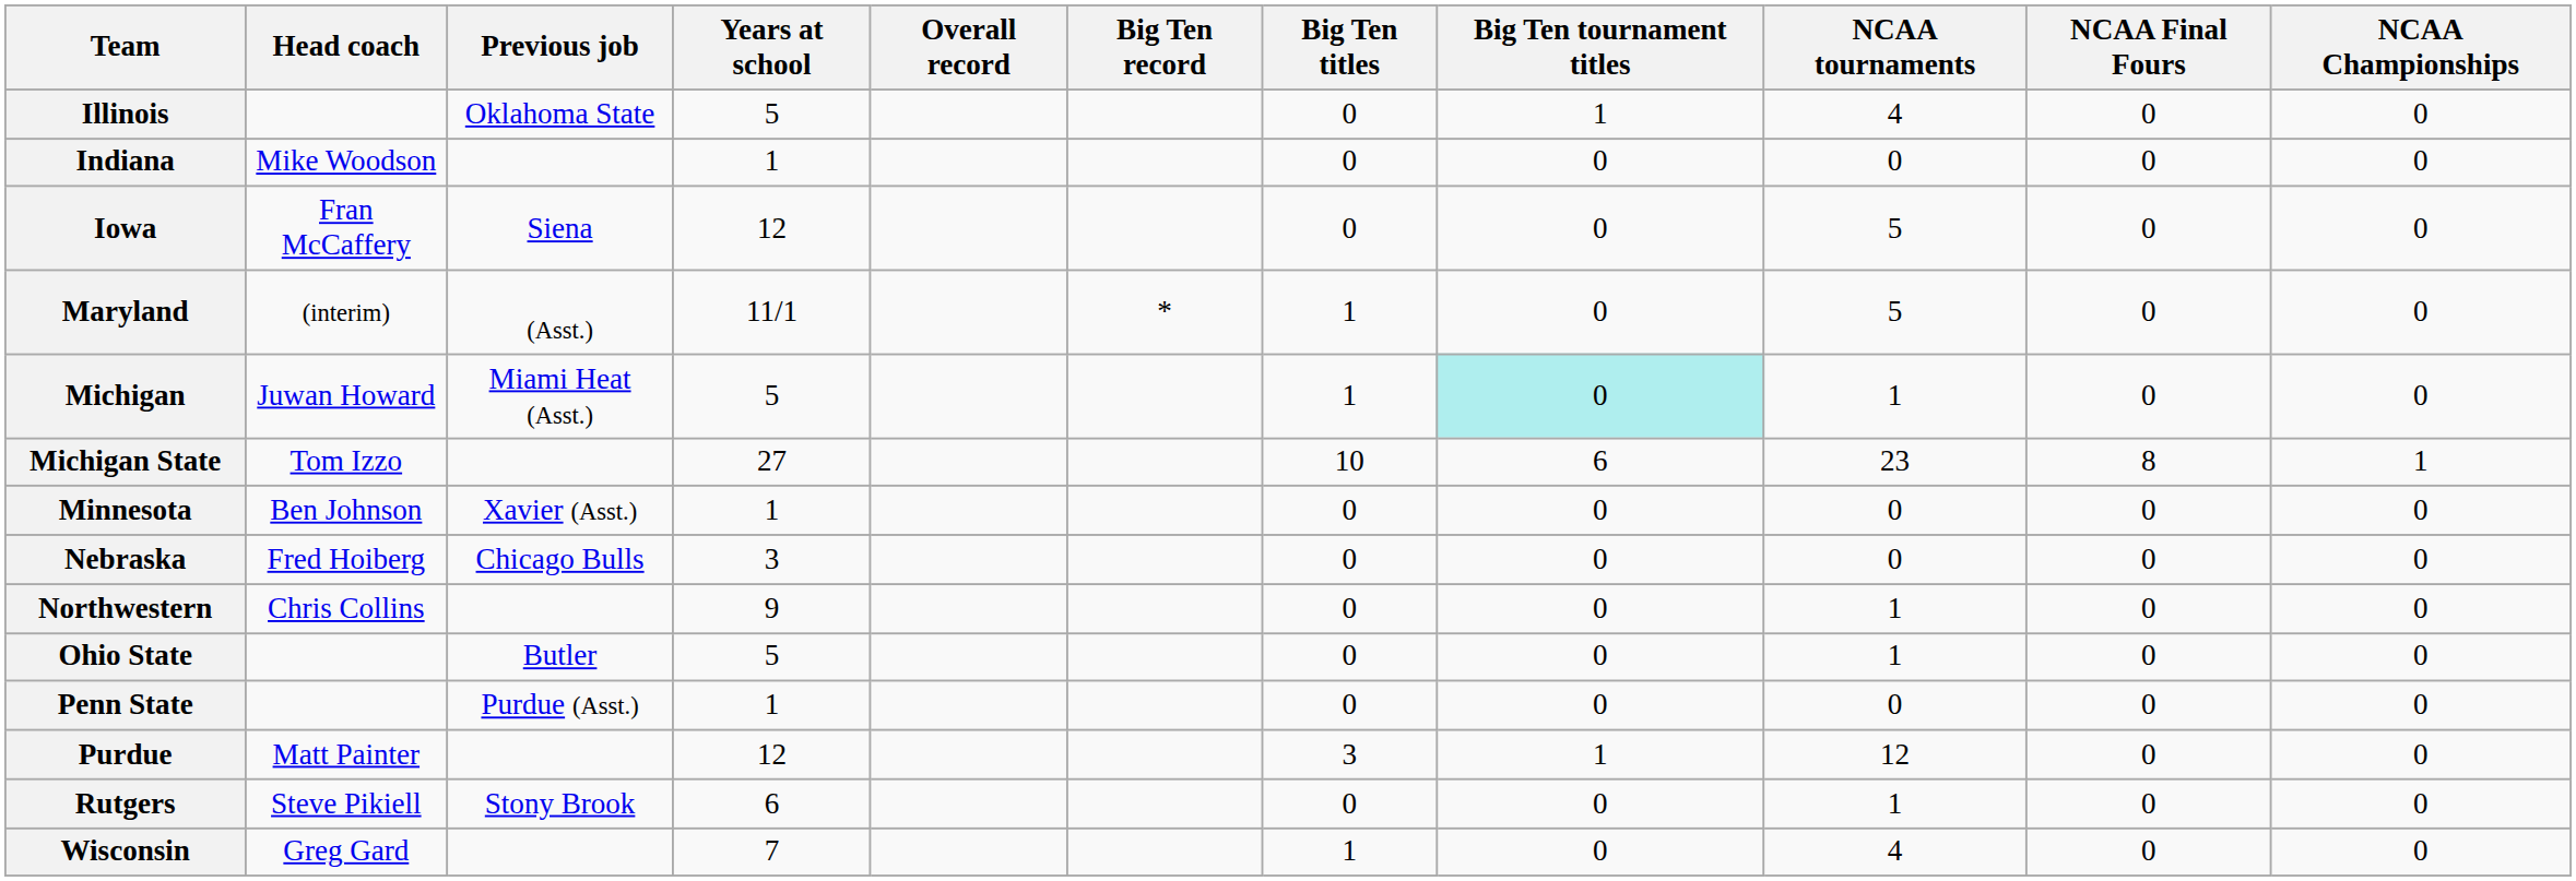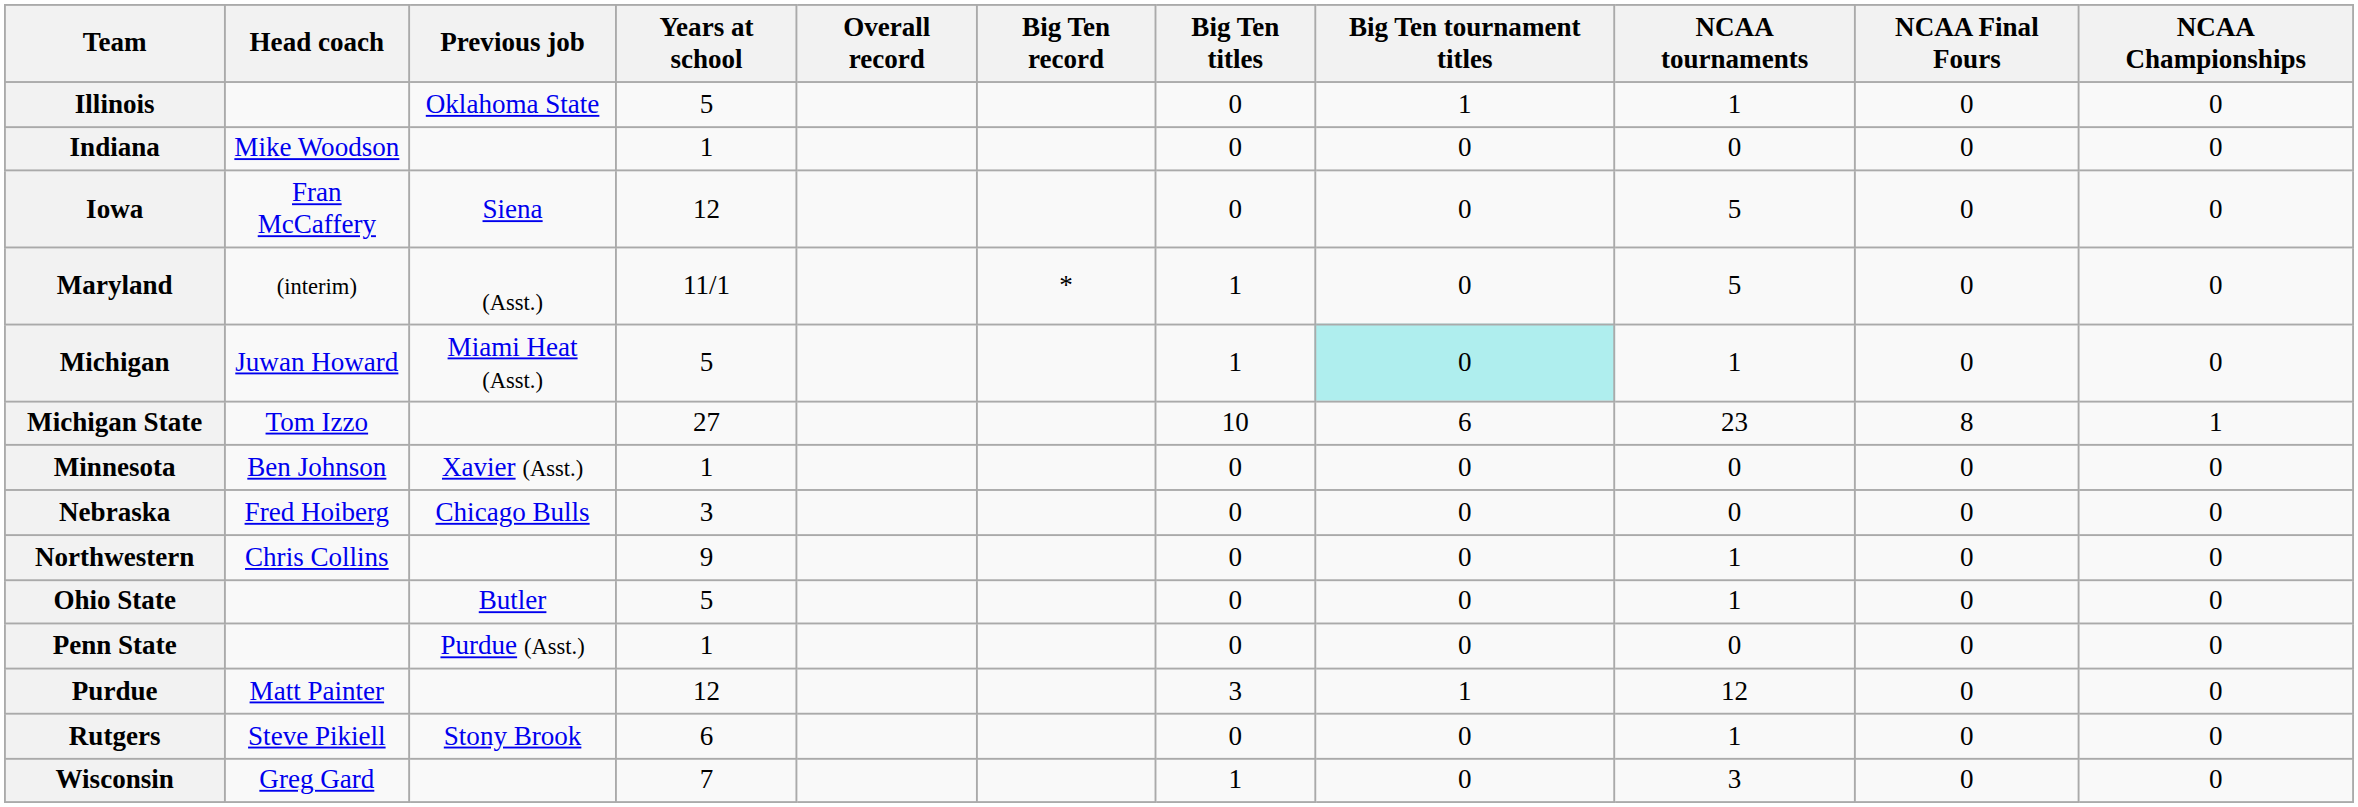Illinois | NCAA tournaments: 4 -> 1
Wisconsin | NCAA tournaments: 4 -> 3
